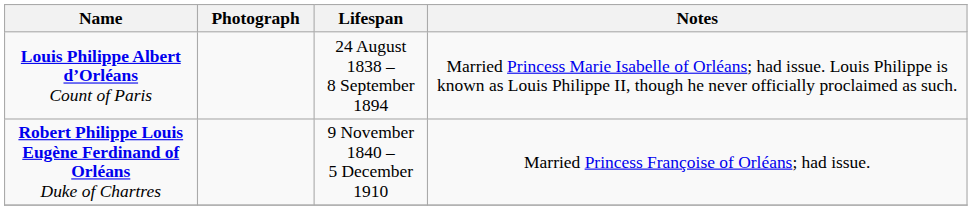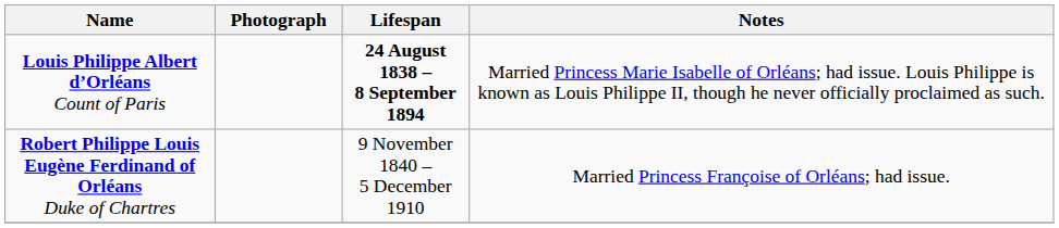Louis Philippe Albert d’Orléans Count of Paris | Lifespan: normal -> bold
